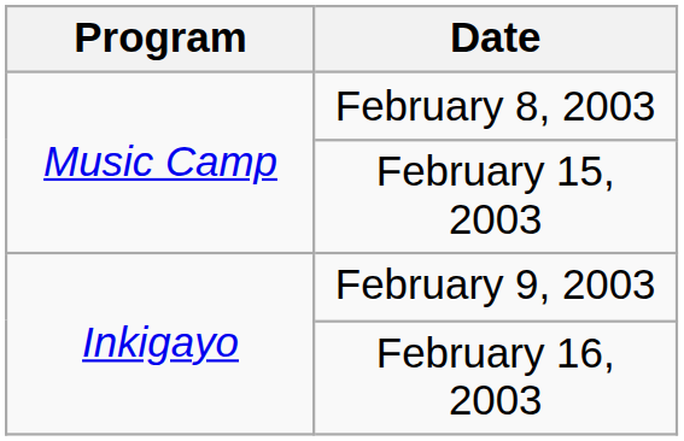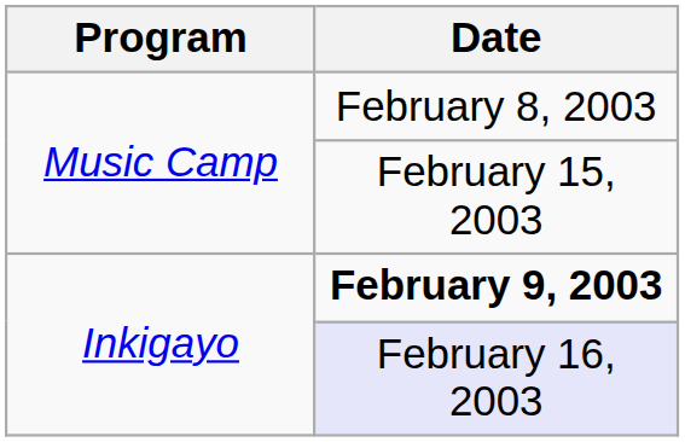February 9, 2003 | Date: normal -> bold
February 16, 2003 | Date: no background -> lavender background
